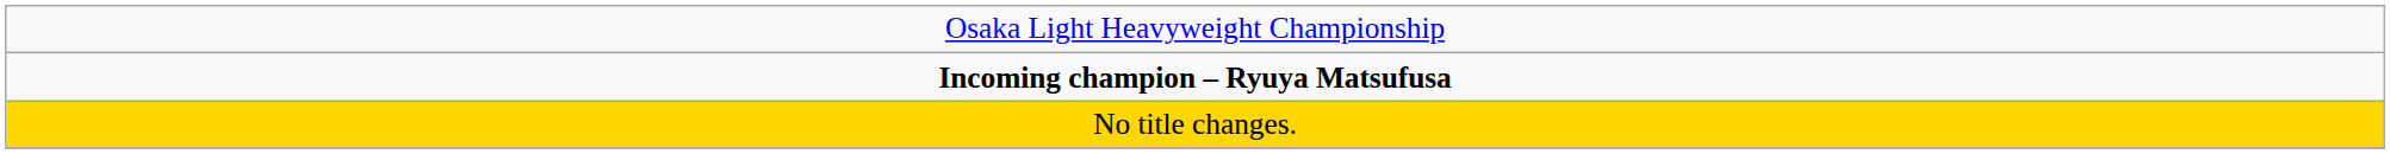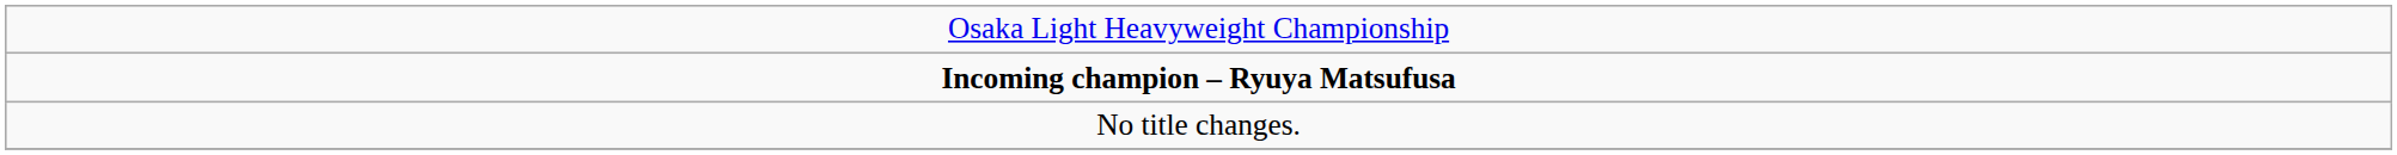No title changes. | column 1: gold background -> no background
